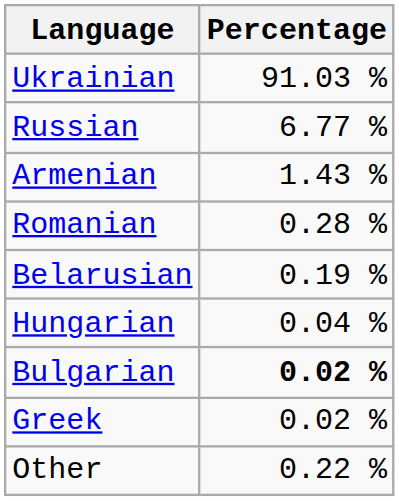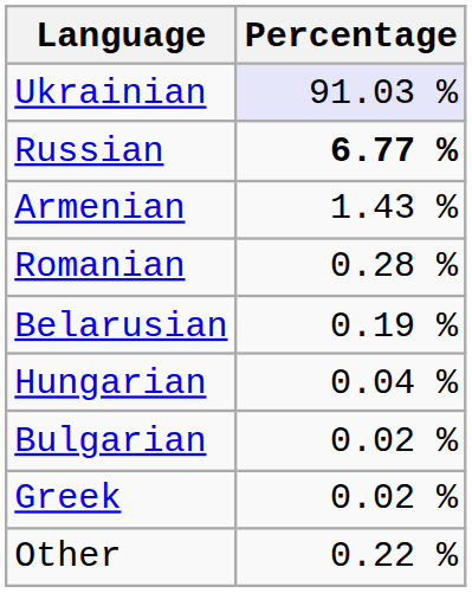Ukrainian | Percentage: no background -> lavender background
Russian | Percentage: normal -> bold
Bulgarian | Percentage: bold -> normal
